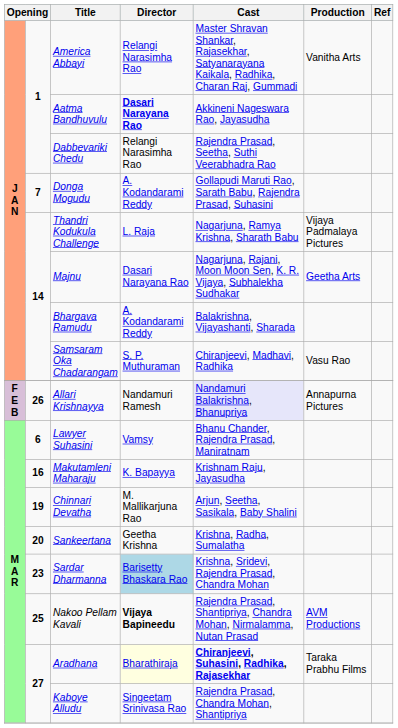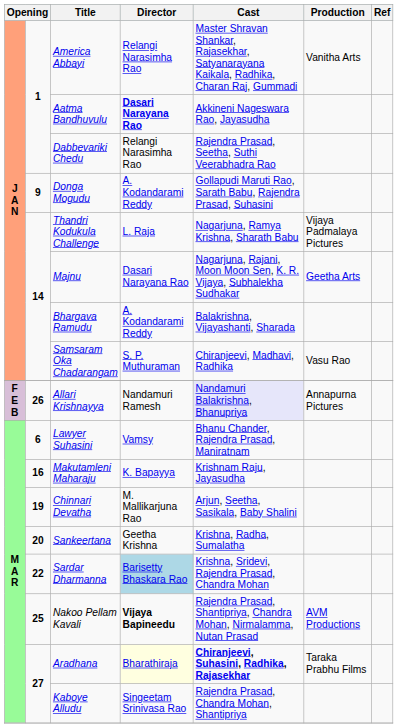Donga Mogudu | column 2: 7 -> 9
Sardar Dharmanna | column 2: 23 -> 22
